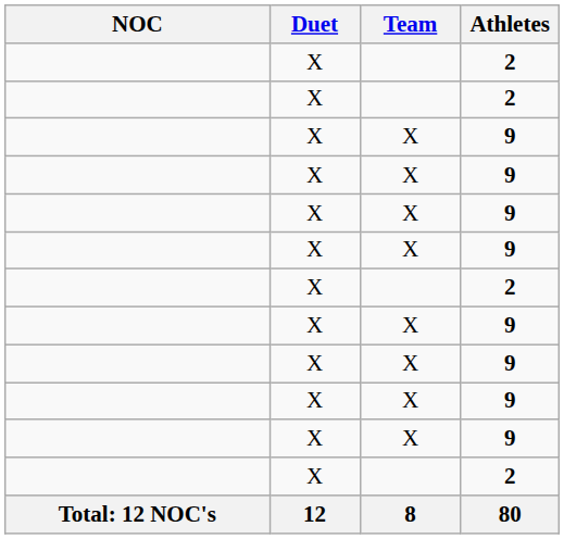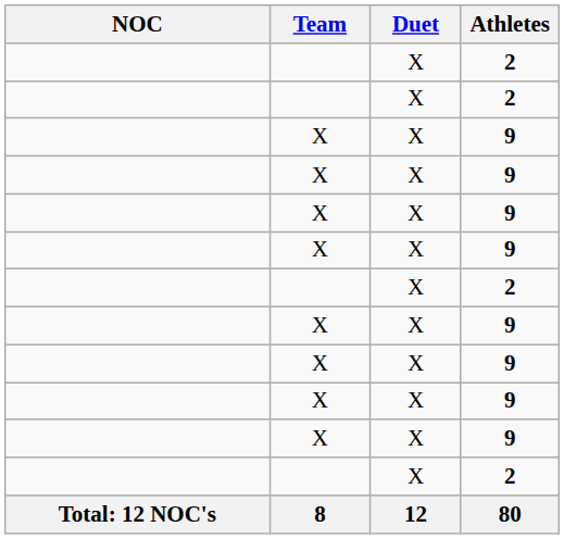columns swapped: Team <-> Duet
